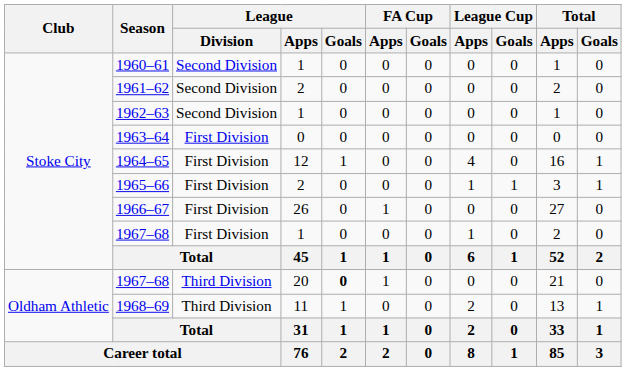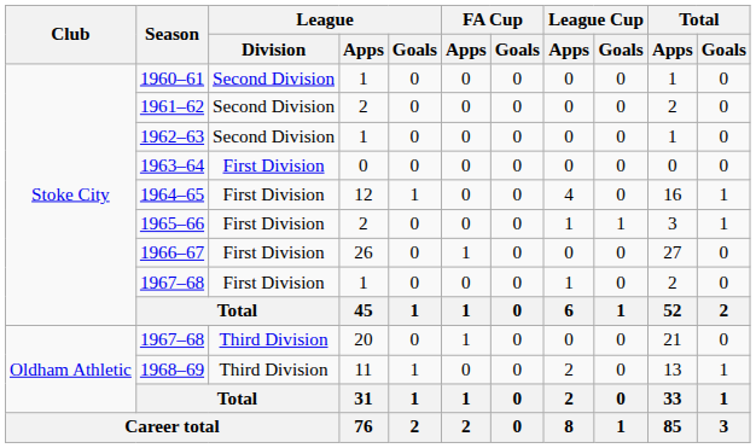1967–68 / 20 | League / Goals: bold -> normal
